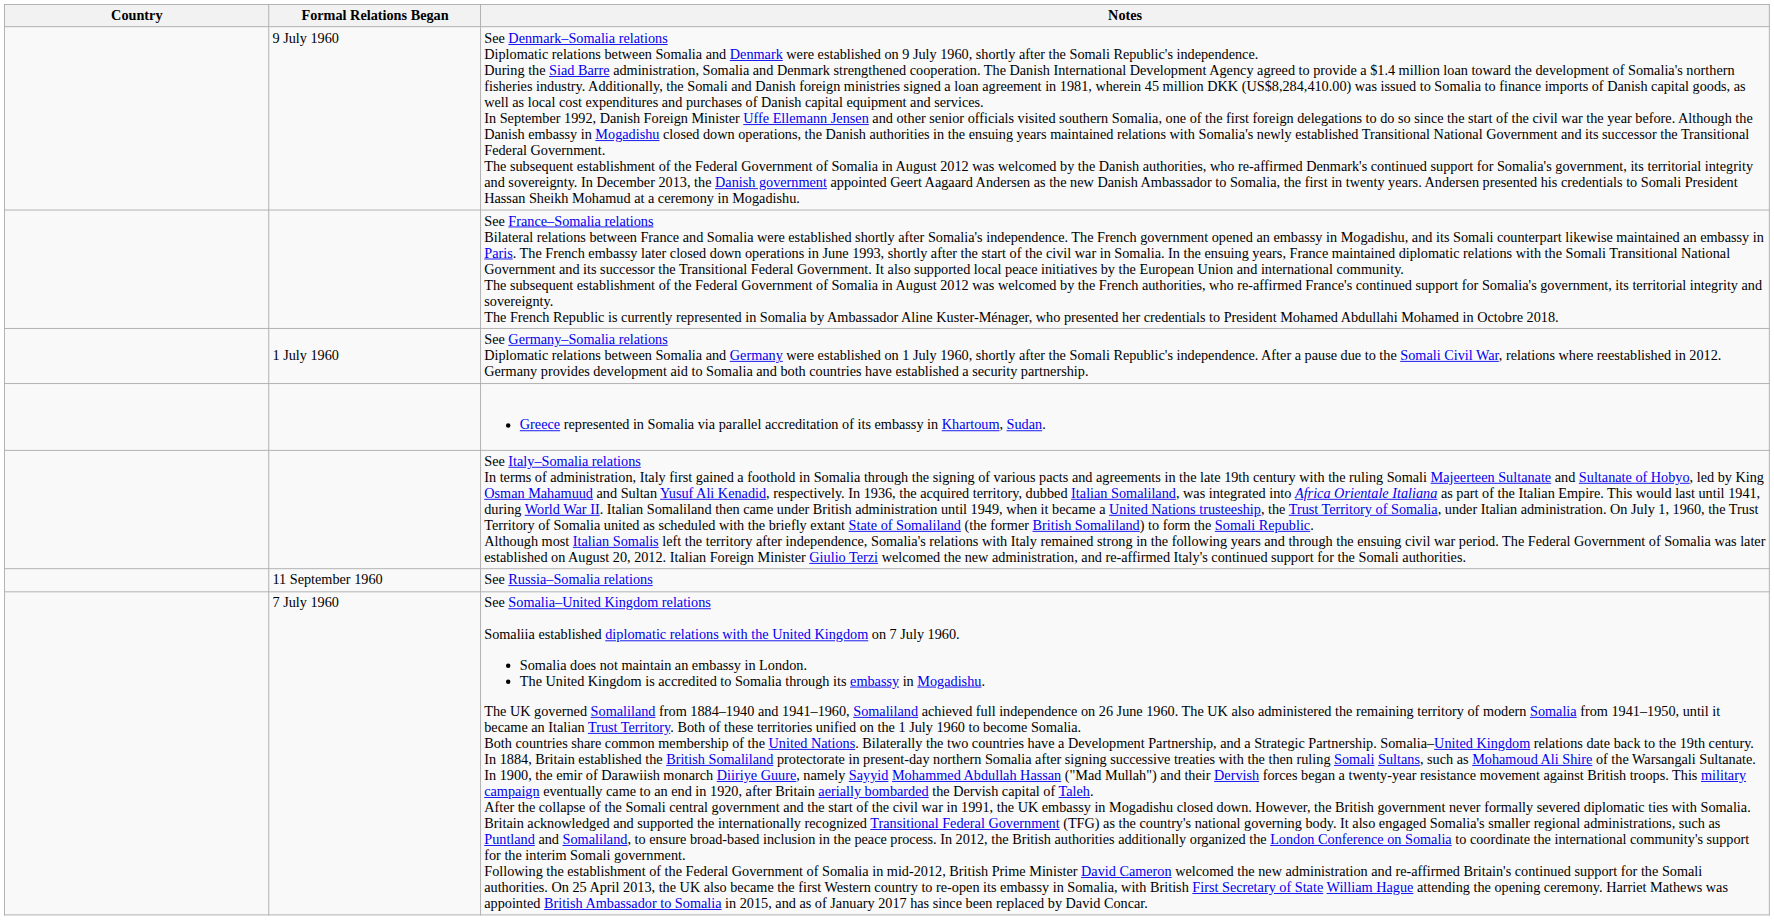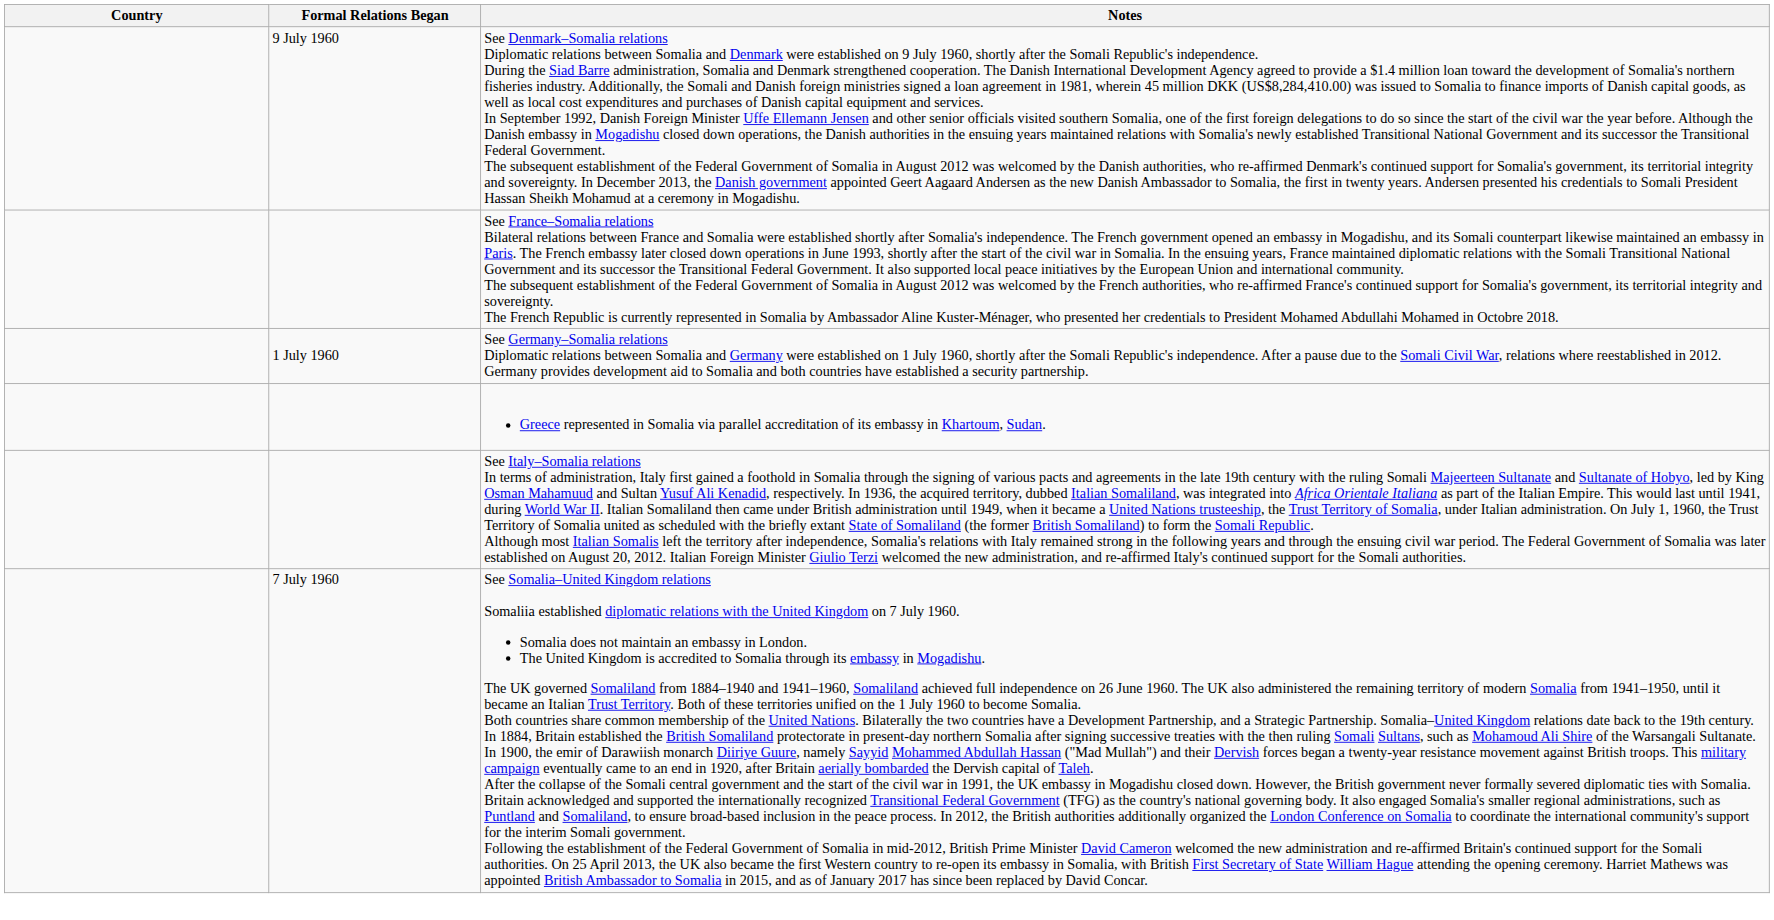- row: 11 September 1960 | See Russia–Somalia relations
